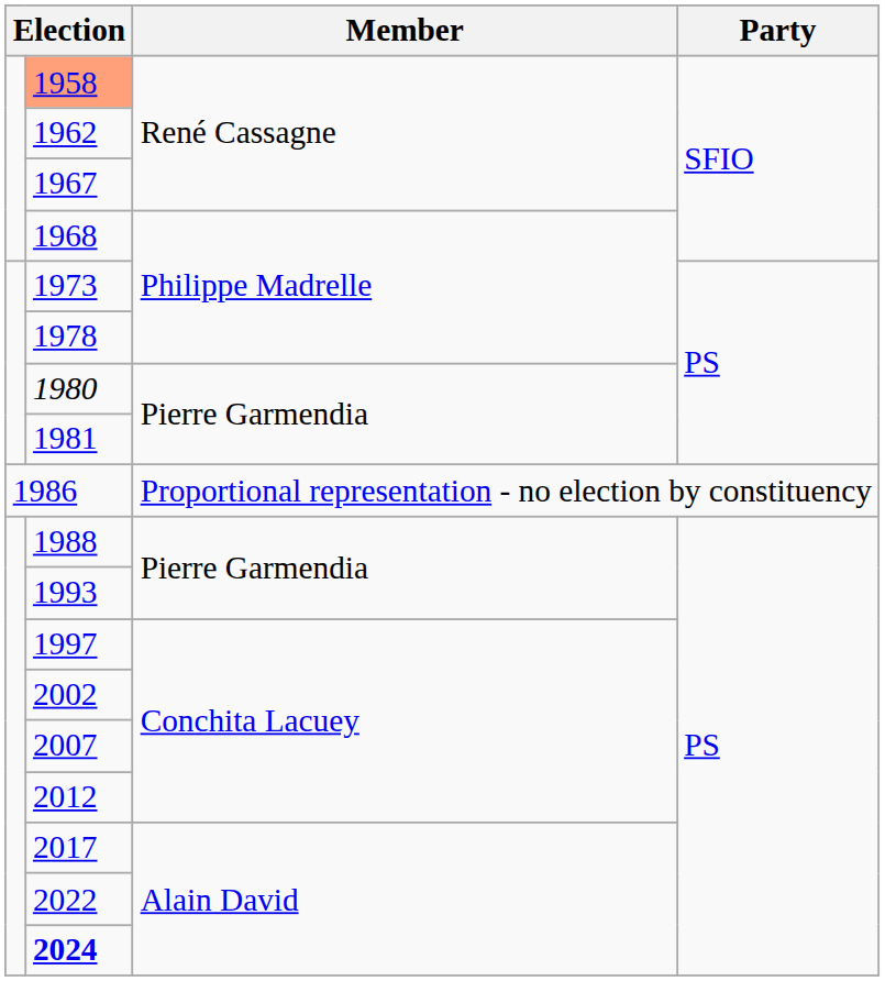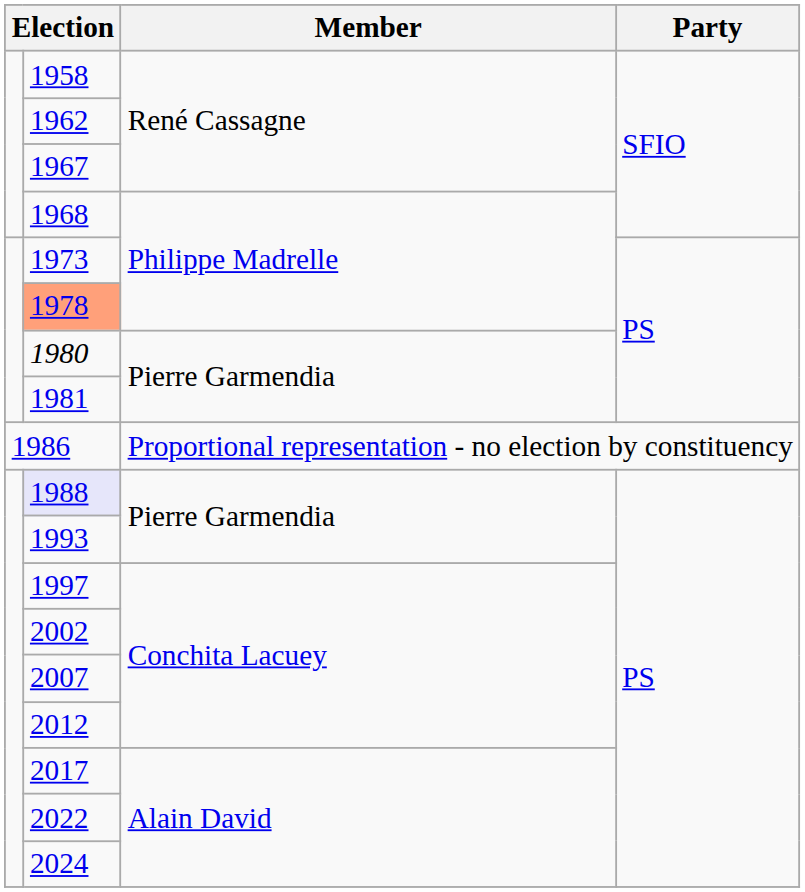1958 | column 2: lightsalmon background -> no background
1978 | column 2: no background -> lightsalmon background
1988 | column 2: no background -> lavender background
2024 | column 2: bold -> normal
